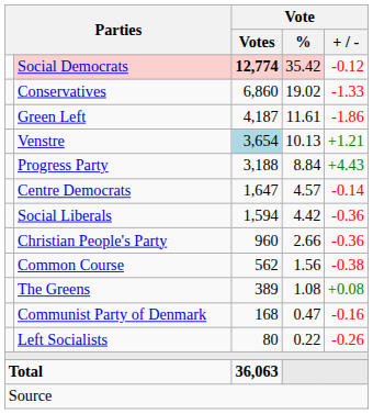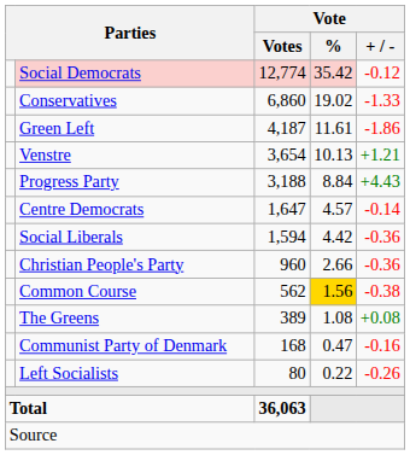Social Democrats | Vote / Votes: bold -> normal
Venstre | Vote / Votes: lightblue background -> no background
Common Course | Vote / %: no background -> gold background
